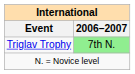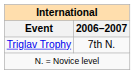Triglav Trophy | 2006–2007: lightgreen background -> no background
